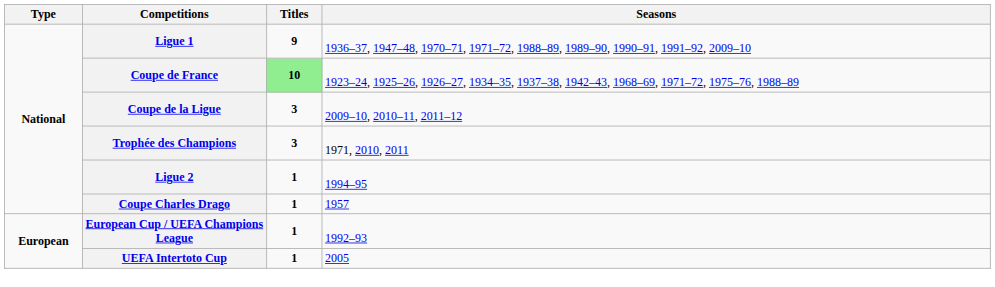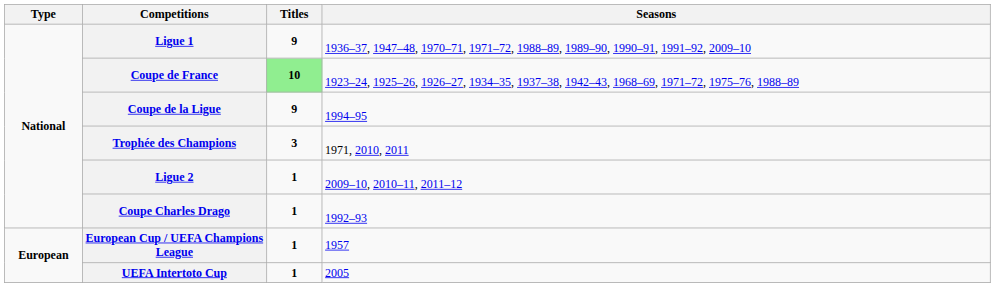Coupe de la Ligue | Titles: 3 -> 9
Coupe de la Ligue | Seasons: 2009–10, 2010–11, 2011–12 -> 1994–95
Ligue 2 | Seasons: 1994–95 -> 2009–10, 2010–11, 2011–12
Coupe Charles Drago | Seasons: 1957 -> 1992–93
European Cup / UEFA Champions League | Seasons: 1992–93 -> 1957
